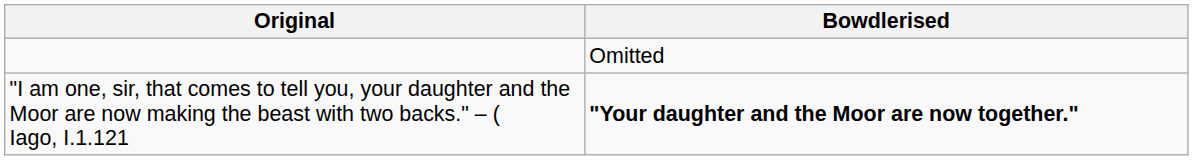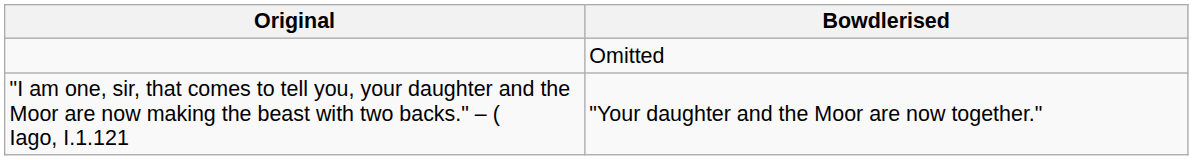row 3 | Bowdlerised: bold -> normal
